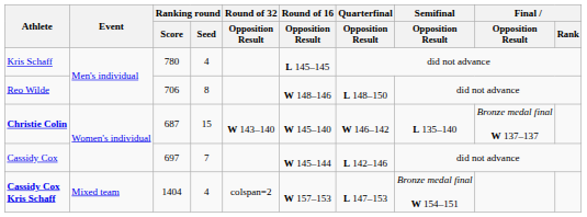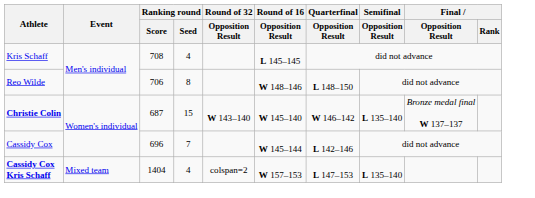Kris Schaff | Ranking round / Score: 780 -> 708
Cassidy Cox | Ranking round / Score: 697 -> 696
Cassidy Cox Kris Schaff | Semifinal / Opposition Result: Bronze medal final W 154–151 -> L 135–140
